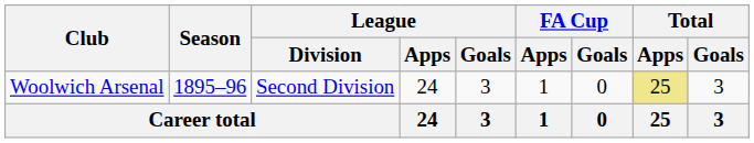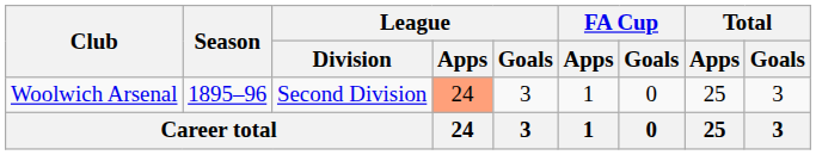Woolwich Arsenal | League / Apps: no background -> lightsalmon background
Woolwich Arsenal | Total / Apps: khaki background -> no background
